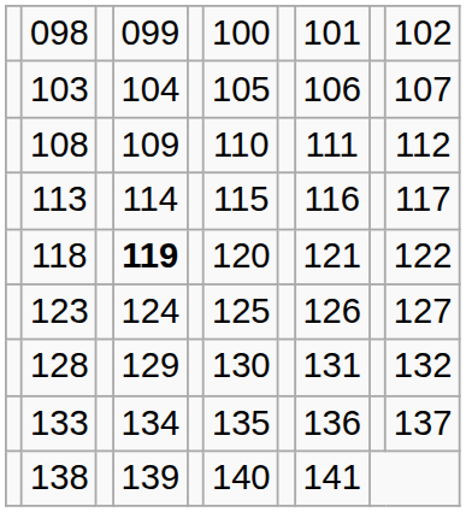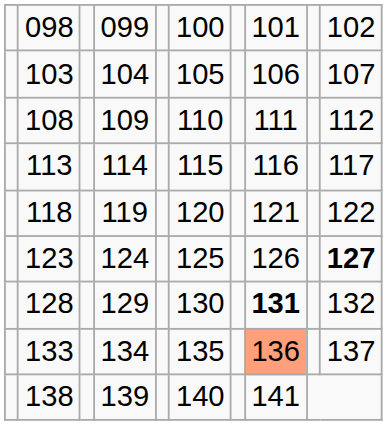118 | column 4: bold -> normal
123 | column 10: normal -> bold
128 | column 8: normal -> bold
133 | column 8: no background -> lightsalmon background
